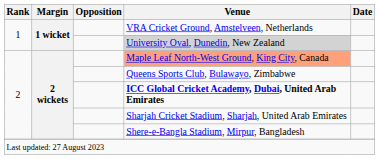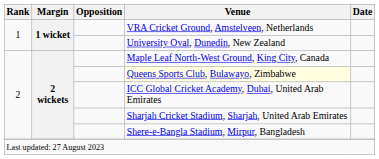University Oval, Dunedin, New Zealand | Venue: lightgrey background -> no background
Maple Leaf North-West Ground, King City, Canada | Venue: lightsalmon background -> no background
Queens Sports Club, Bulawayo, Zimbabwe | Venue: no background -> lightyellow background
ICC Global Cricket Academy, Dubai, United Arab Emirates | Venue: bold -> normal
